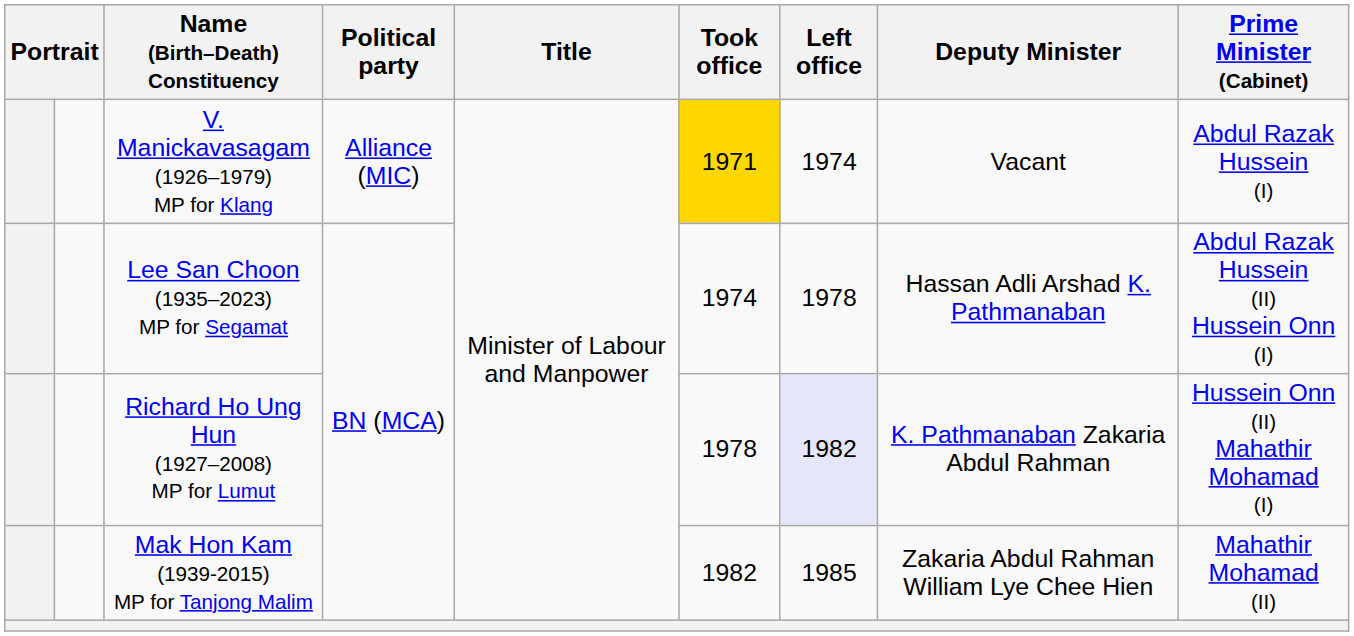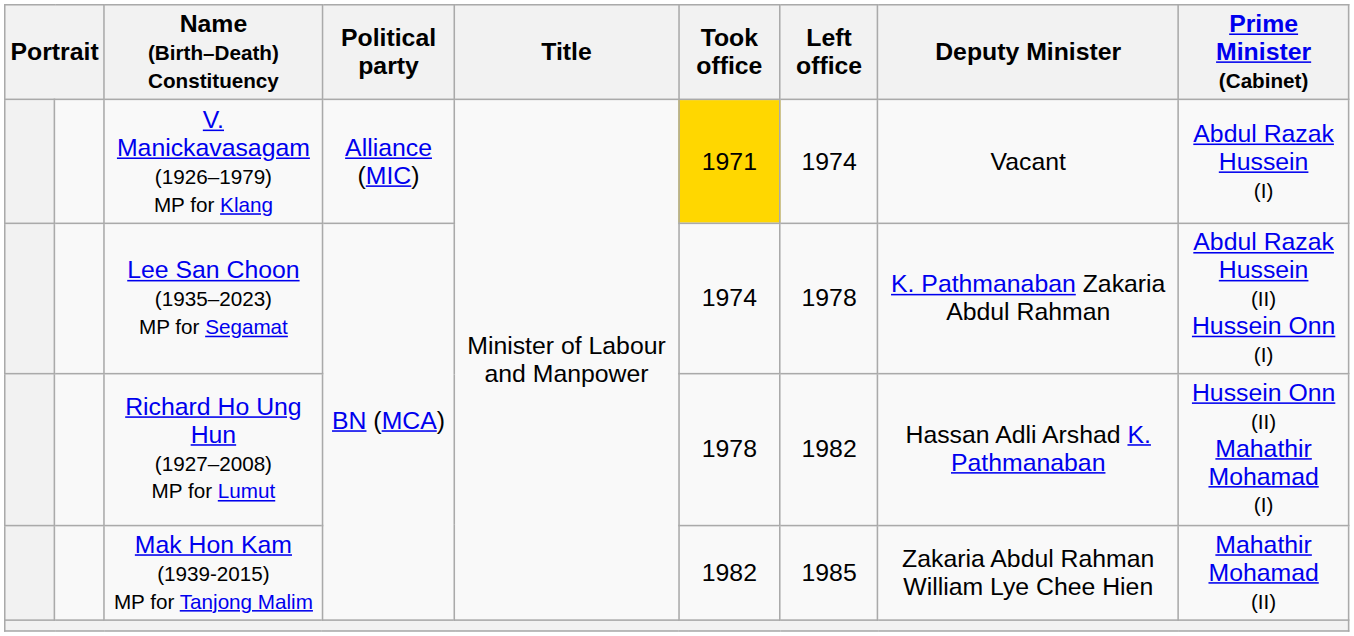Lee San Choon (1935–2023) MP for Segamat | Deputy Minister: Hassan Adli Arshad K. Pathmanaban -> K. Pathmanaban Zakaria Abdul Rahman
Richard Ho Ung Hun (1927–2008) MP for Lumut | Left office: lavender background -> no background
Richard Ho Ung Hun (1927–2008) MP for Lumut | Deputy Minister: K. Pathmanaban Zakaria Abdul Rahman -> Hassan Adli Arshad K. Pathmanaban
